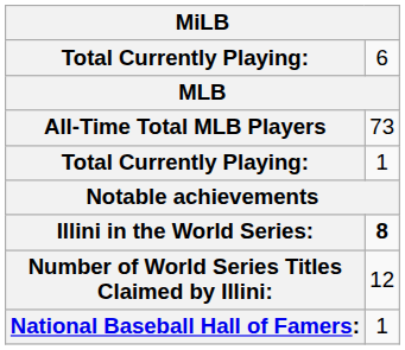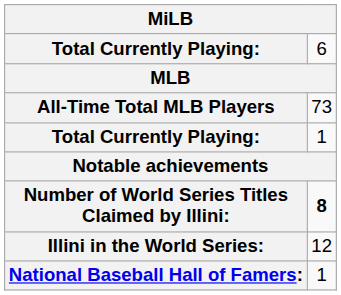row 7 | column 1: Illini in the World Series: -> Number of World Series Titles Claimed by Illini:
row 8 | column 1: Number of World Series Titles Claimed by Illini: -> Illini in the World Series:
